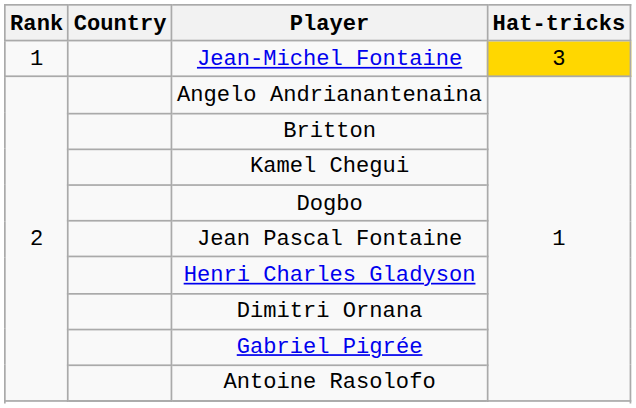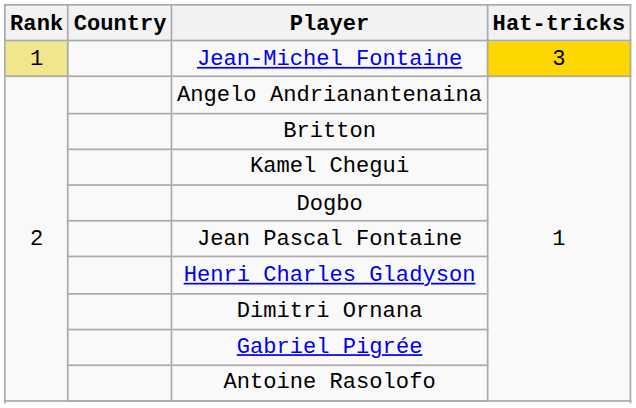Jean-Michel Fontaine | Rank: no background -> khaki background
